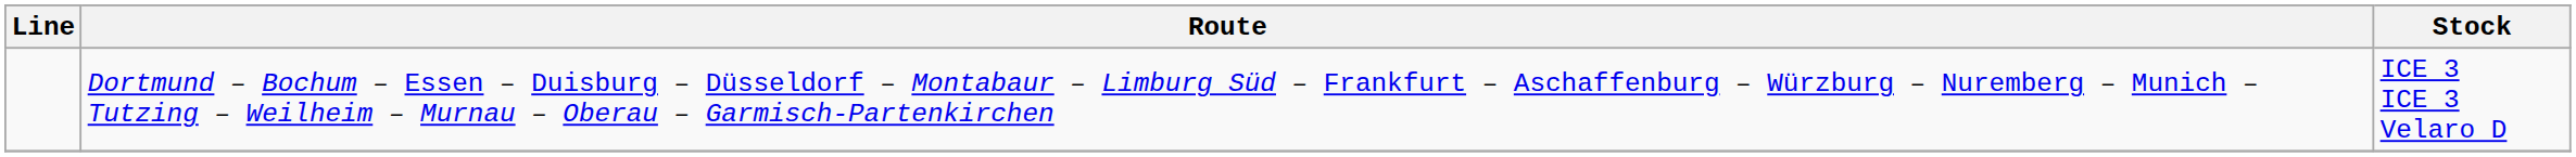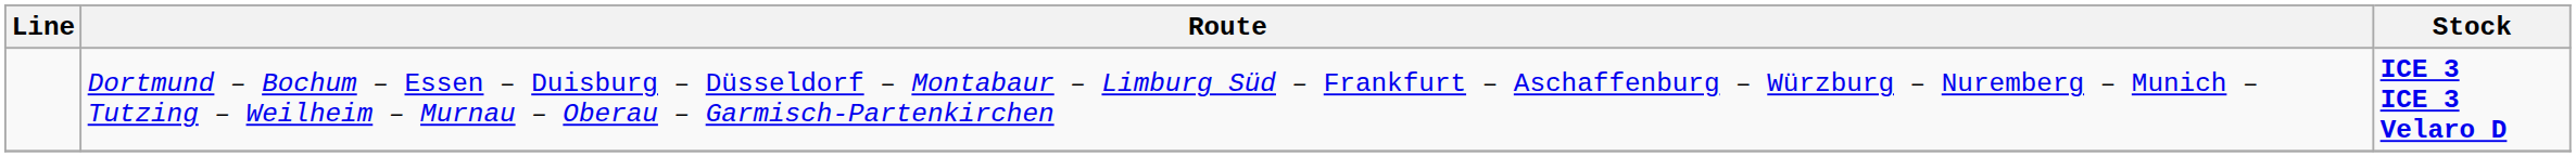row 2 | Stock: normal -> bold
